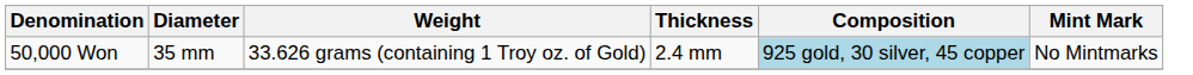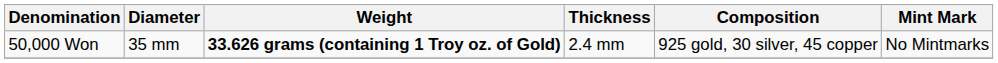50,000 Won | Weight: normal -> bold
50,000 Won | Composition: lightblue background -> no background
